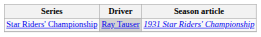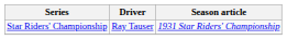Star Riders' Championship | Driver: lightgrey background -> no background
